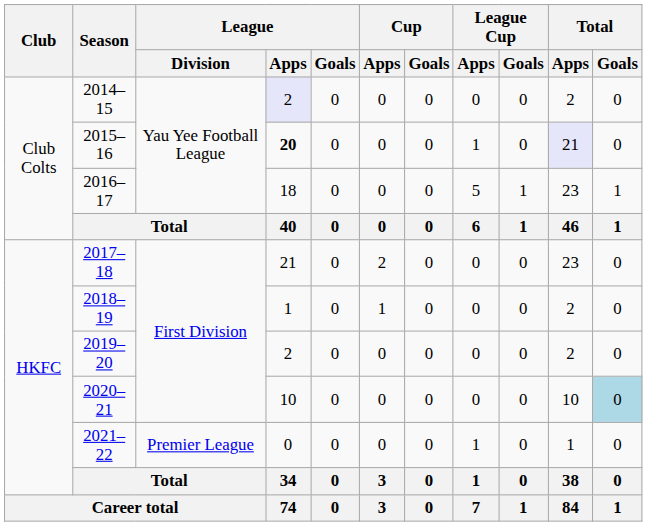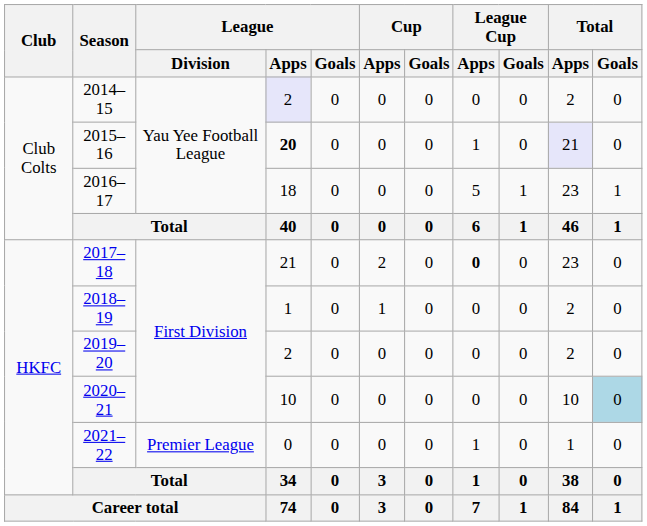2017–18 | League Cup / Apps: normal -> bold
